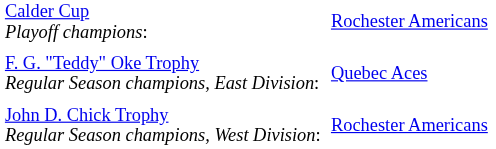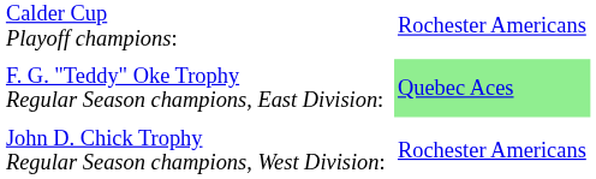row 2 | column 2: no background -> lightgreen background
